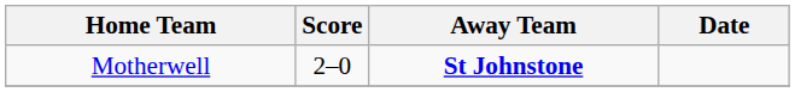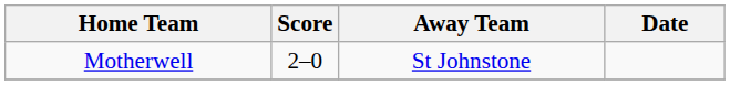Motherwell | Away Team: bold -> normal
